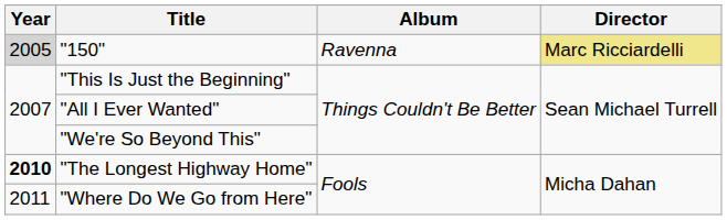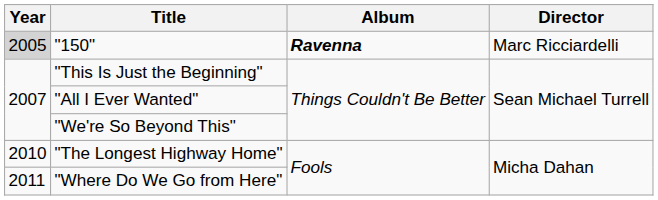"150" | Album: normal -> bold
"150" | Director: khaki background -> no background
"The Longest Highway Home" | Year: bold -> normal
